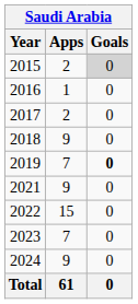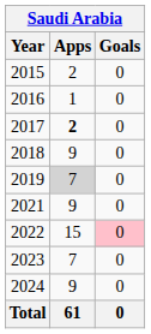2015 | Goals: lightgrey background -> no background
2017 | Apps: normal -> bold
2019 | Apps: no background -> lightgrey background
2019 | Goals: bold -> normal
2022 | Goals: no background -> pink background
